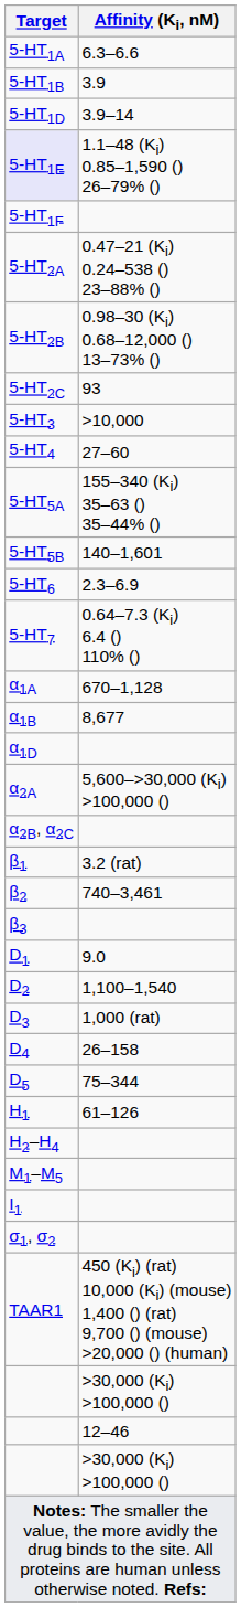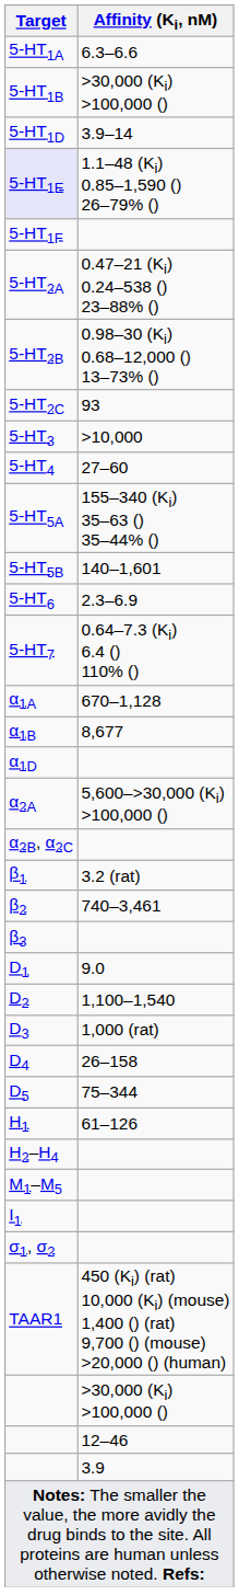row 3 | Affinity (Ki, nM): 3.9 -> >30,000 (Ki) >100,000 ()
row 37 | Affinity (Ki, nM): >30,000 (Ki) >100,000 () -> 3.9
